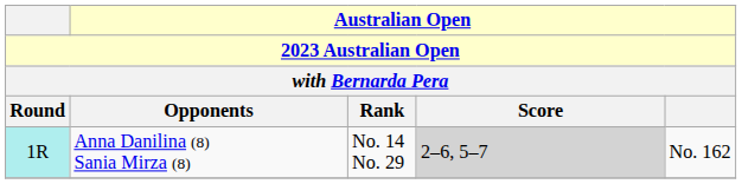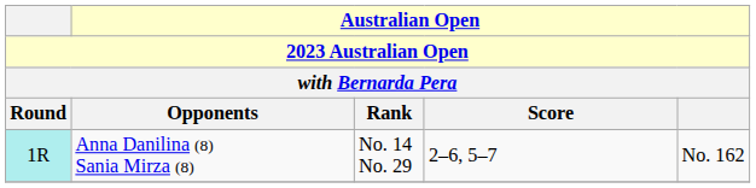Anna Danilina (8) Sania Mirza (8) | Australian Open / Score: lightgrey background -> no background
